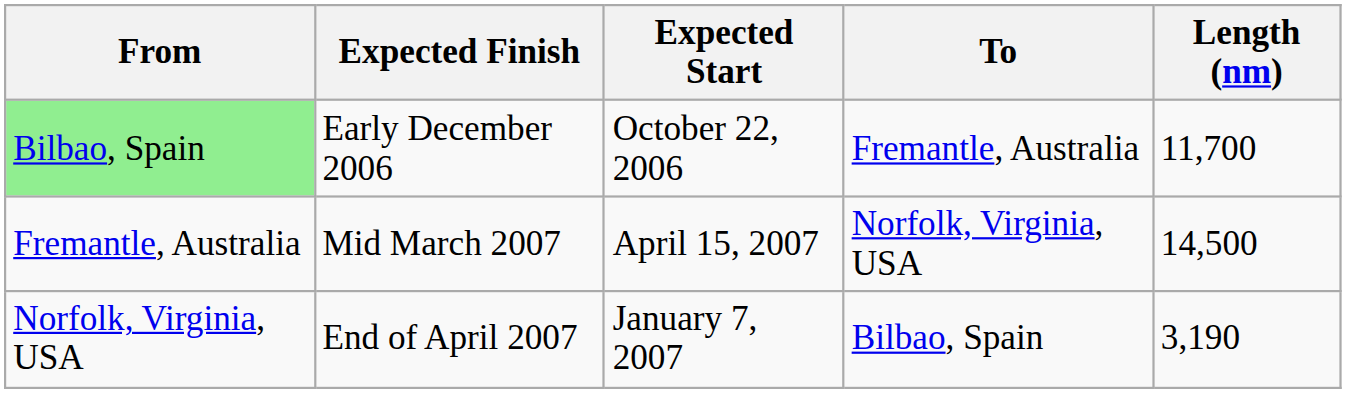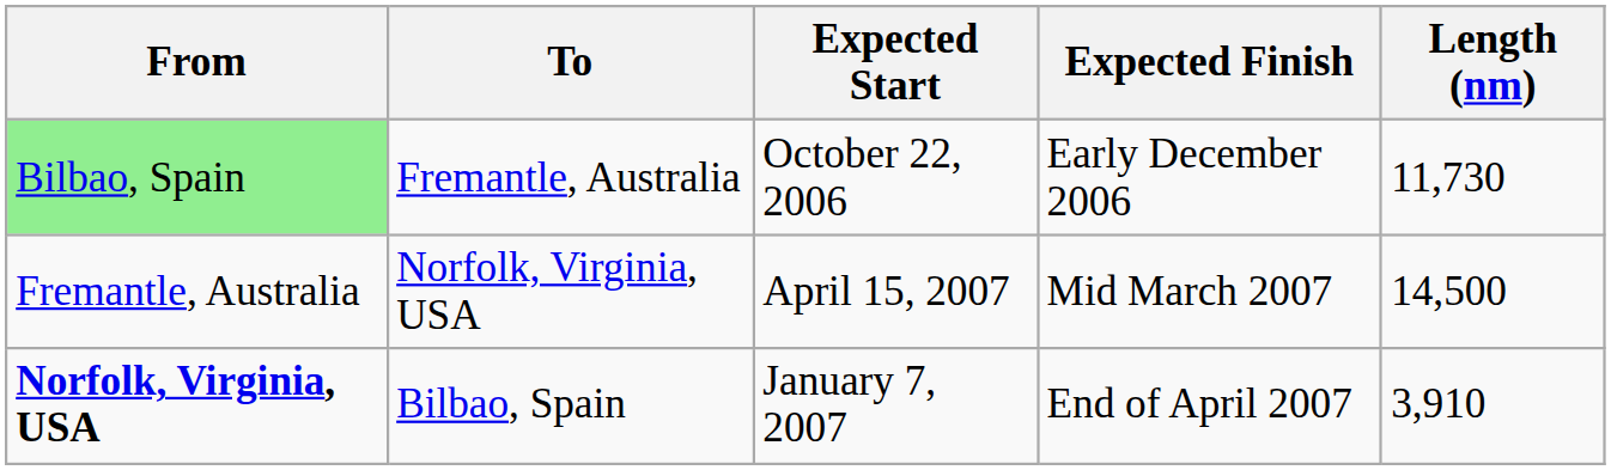columns swapped: To <-> Expected Finish
row 2 | Length (nm): 11,700 -> 11,730
row 4 | From: normal -> bold
row 4 | Length (nm): 3,190 -> 3,910
